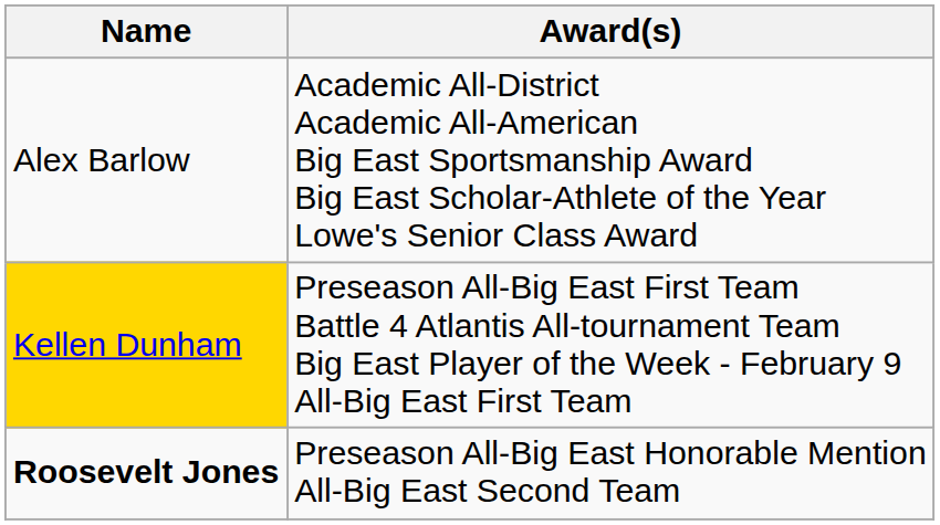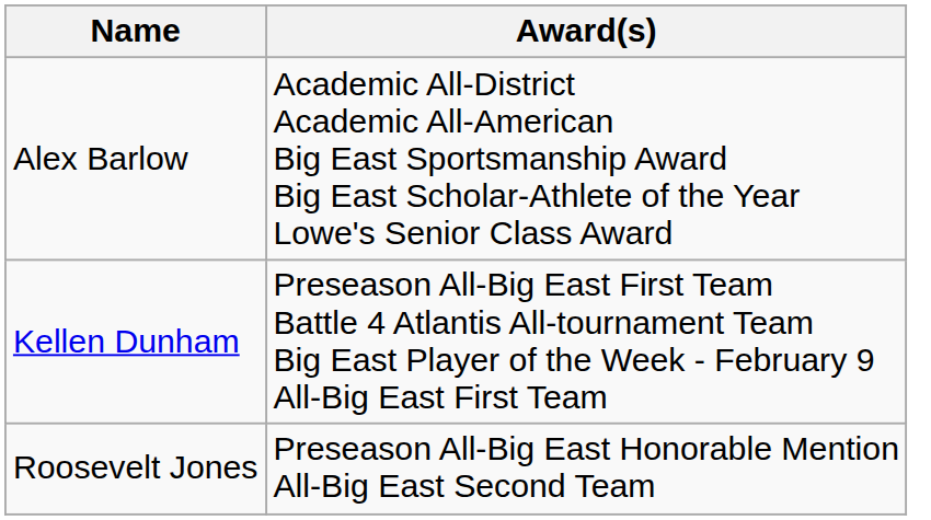row 3 | Name: gold background -> no background
row 4 | Name: bold -> normal
